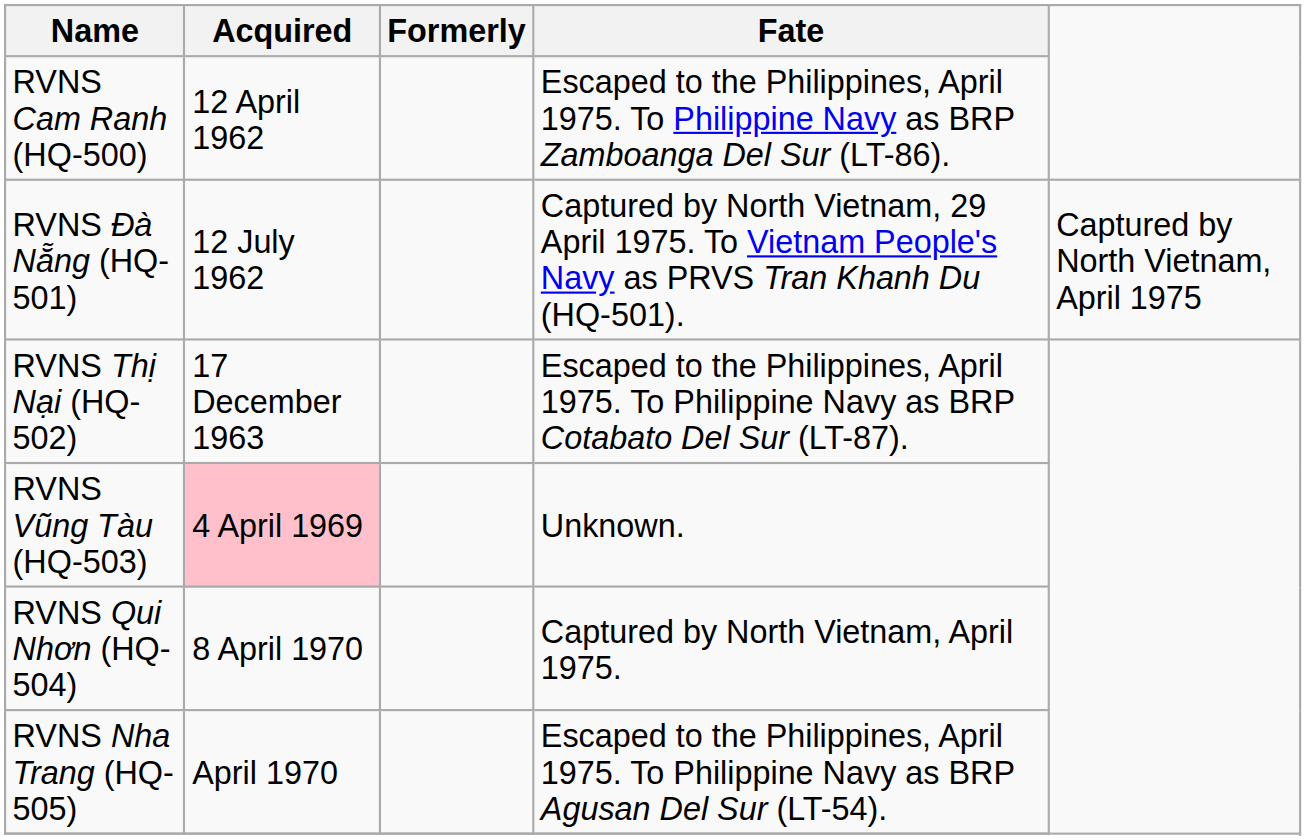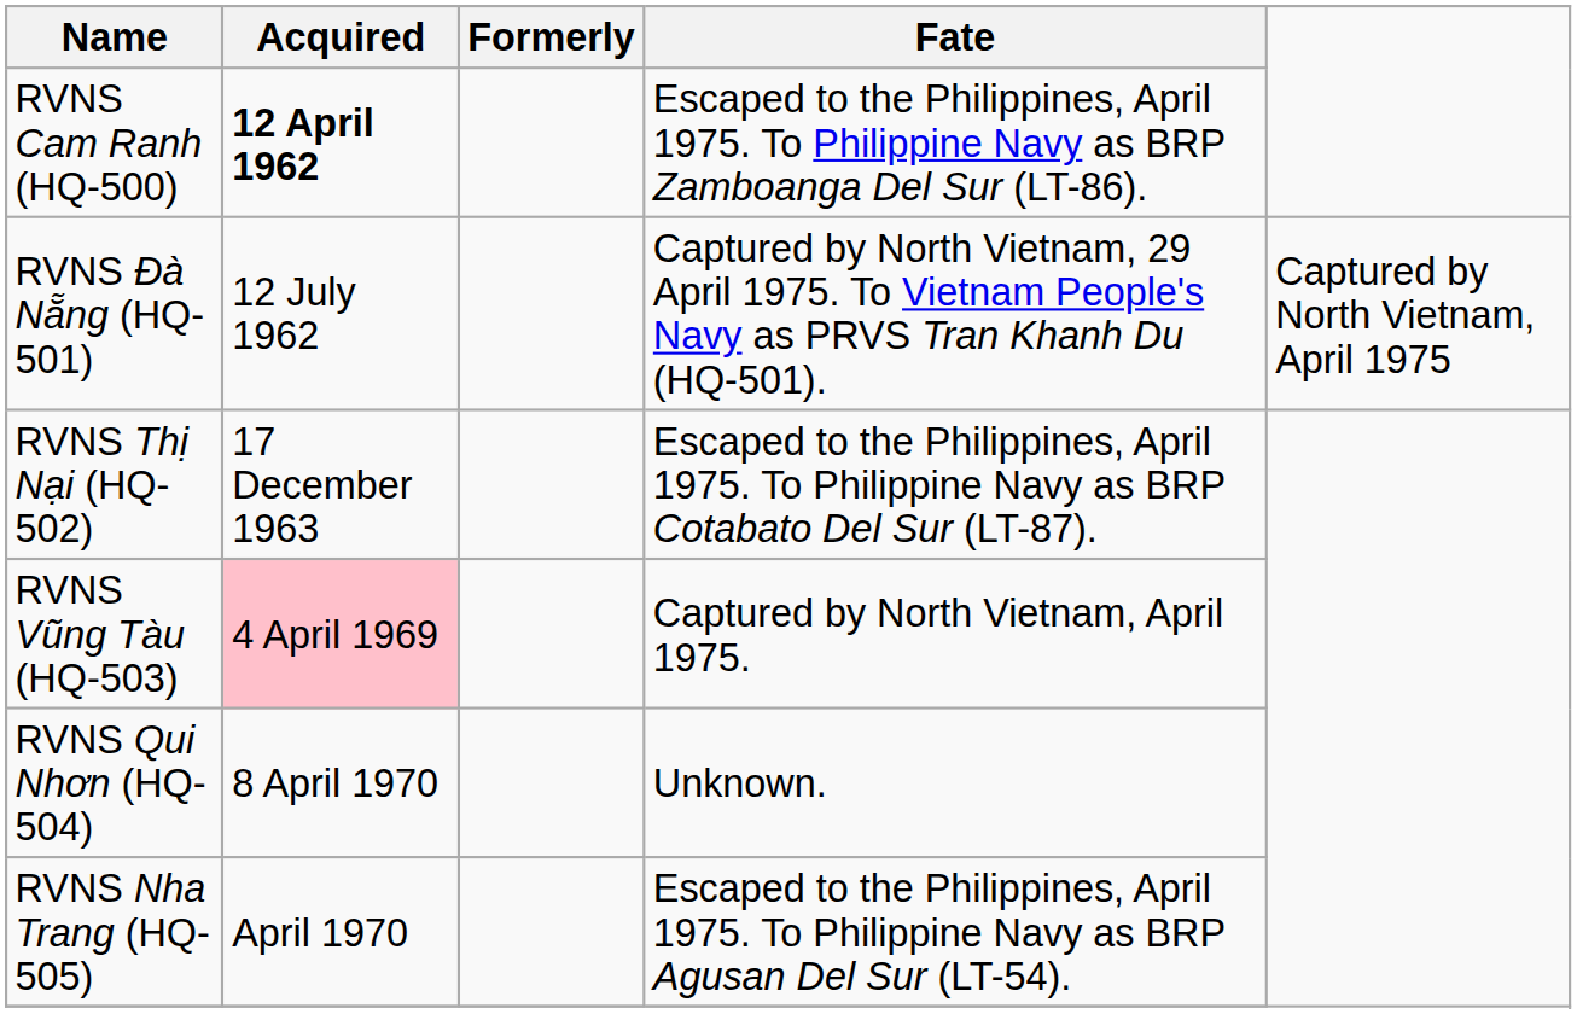RVNS Cam Ranh (HQ-500) | Acquired: normal -> bold
RVNS Vũng Tàu (HQ-503) | Fate: Unknown. -> Captured by North Vietnam, April 1975.
RVNS Qui Nhơn (HQ-504) | Fate: Captured by North Vietnam, April 1975. -> Unknown.
